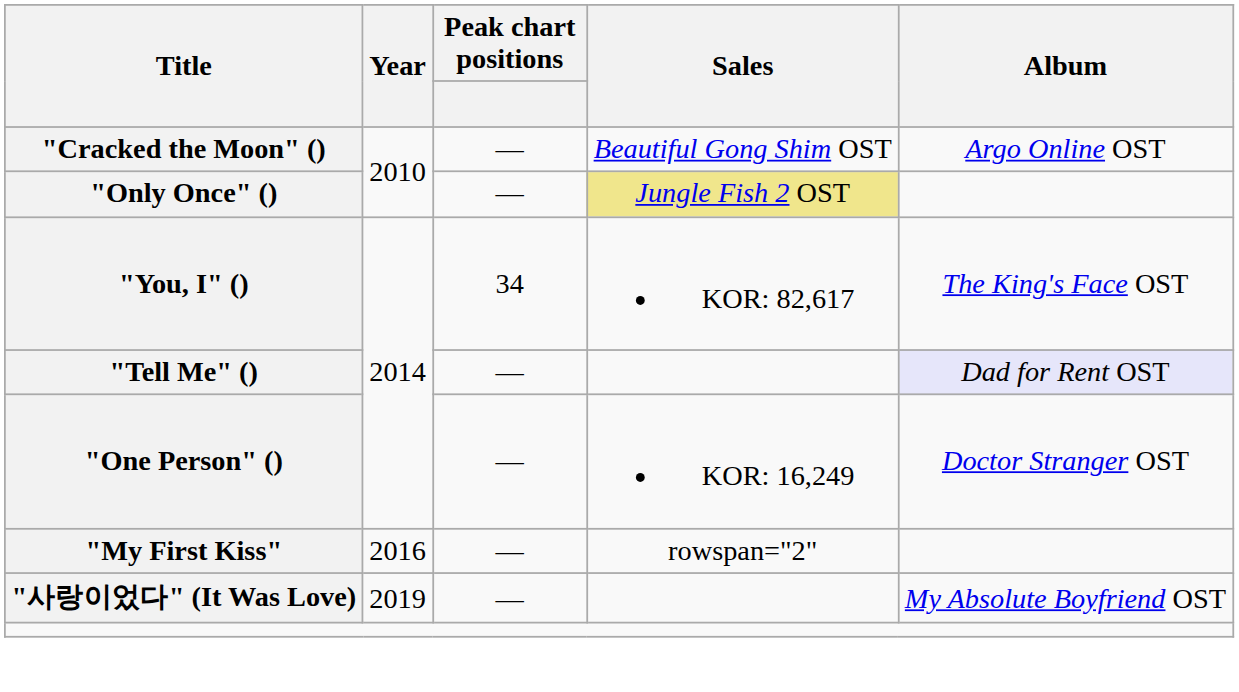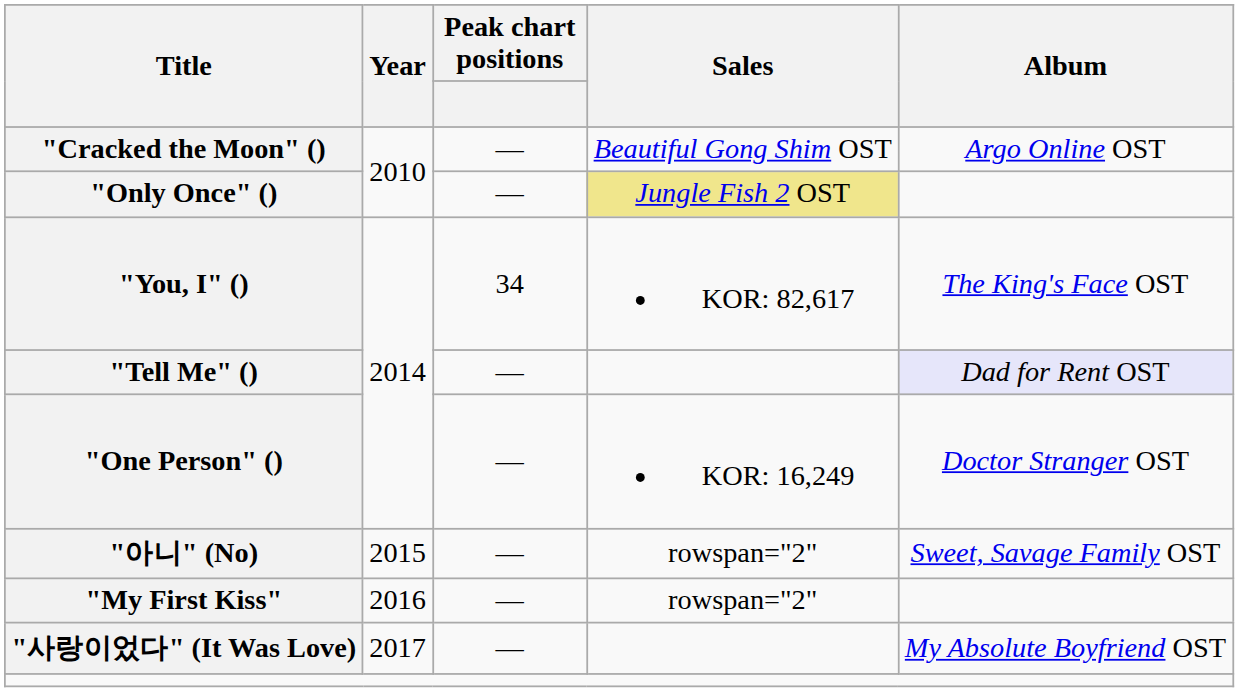+ row: "아니" (No) | 2015 | — | rowspan="2" | Sweet, Savage Family OST
"사랑이었다" (It Was Love) | Year: 2019 -> 2017
